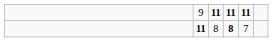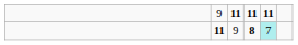row 2 | column 3: 8 -> 9
row 2 | column 5: no background -> paleturquoise background
